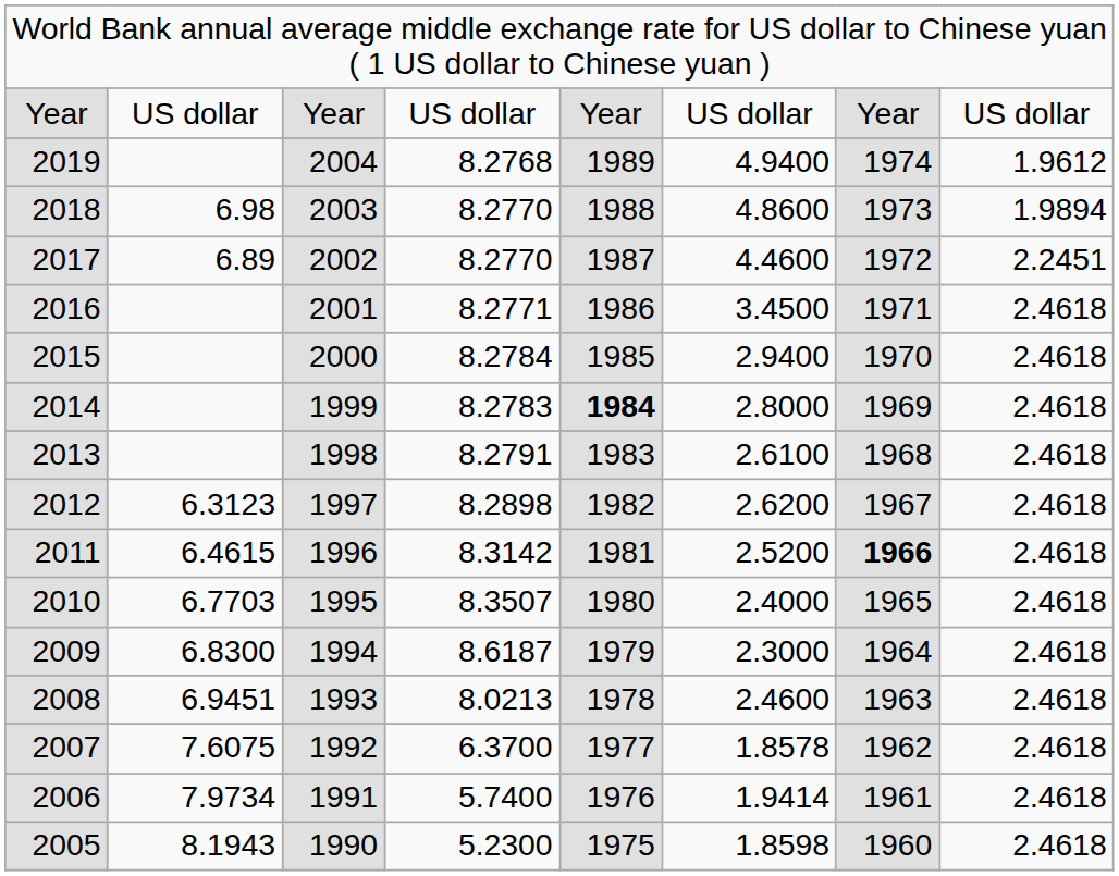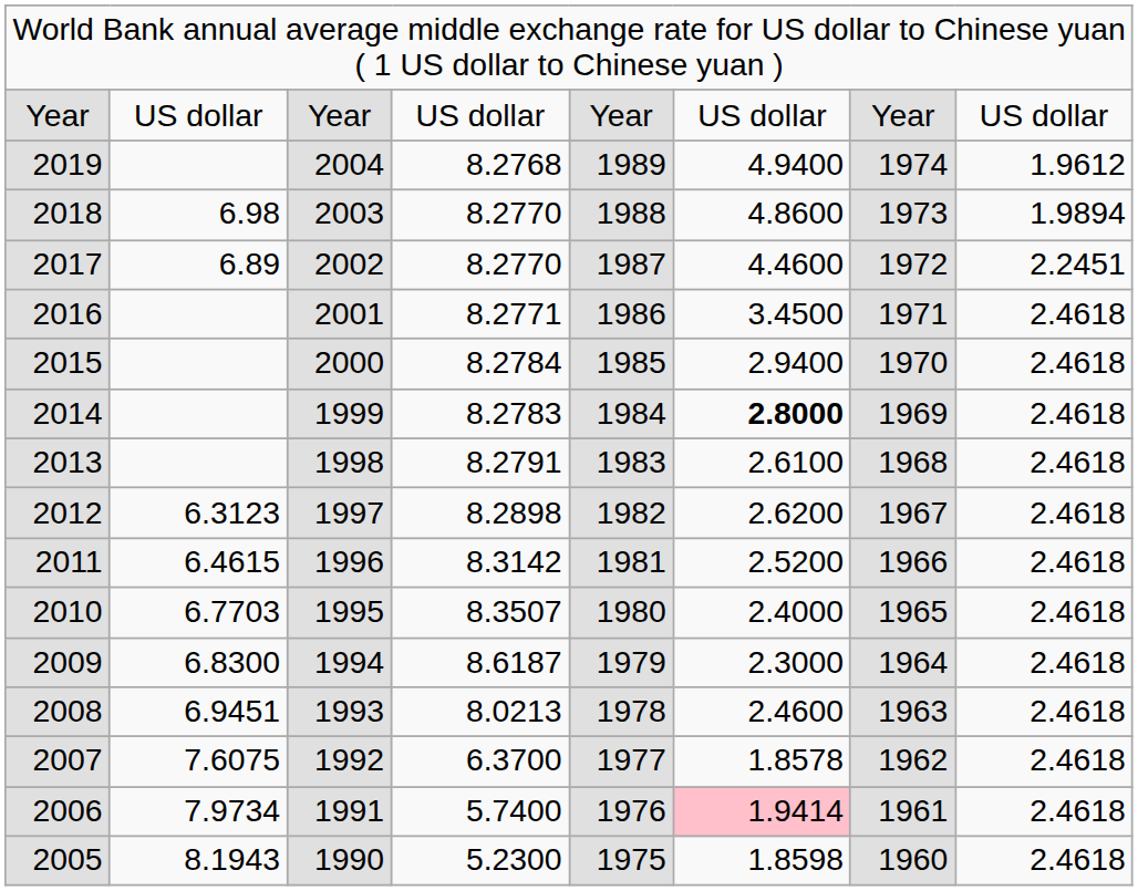2014 | column 5: bold -> normal
2014 | column 6: normal -> bold
2011 | column 7: bold -> normal
2006 | column 6: no background -> pink background
